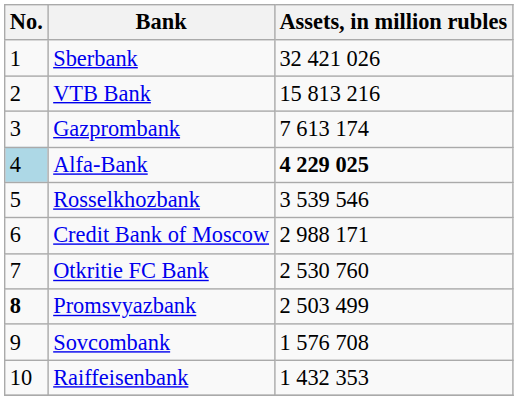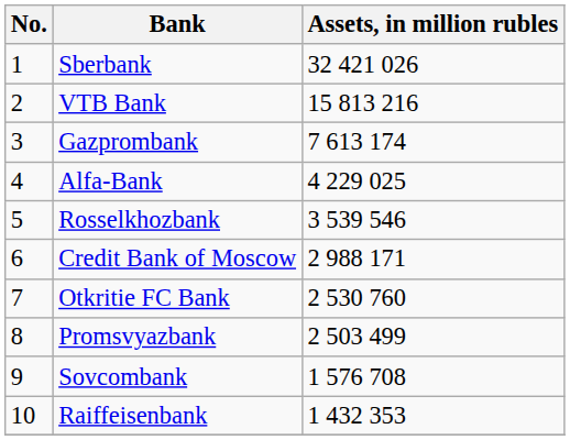Alfa-Bank | No.: lightblue background -> no background
Alfa-Bank | Assets, in million rubles: bold -> normal
Promsvyazbank | No.: bold -> normal
